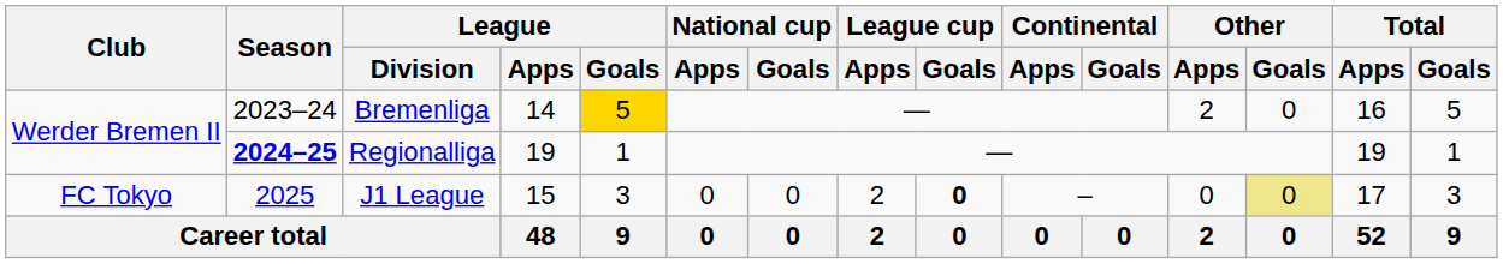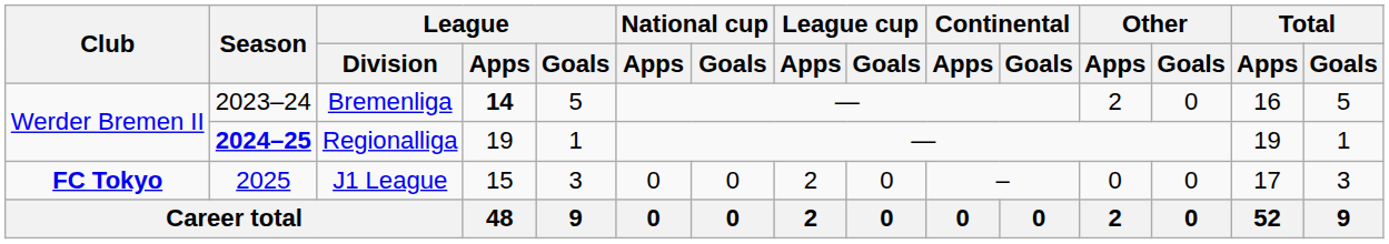Bremenliga | League / Apps: normal -> bold
Bremenliga | League / Goals: gold background -> no background
J1 League | Club: normal -> bold
J1 League | League cup / Goals: bold -> normal
J1 League | Other / Goals: khaki background -> no background
